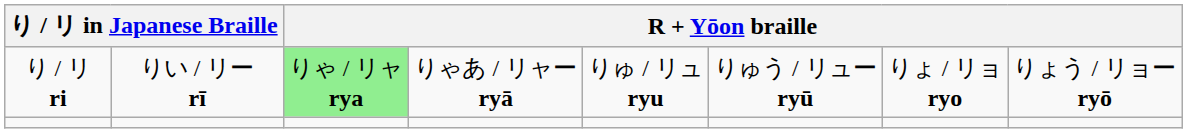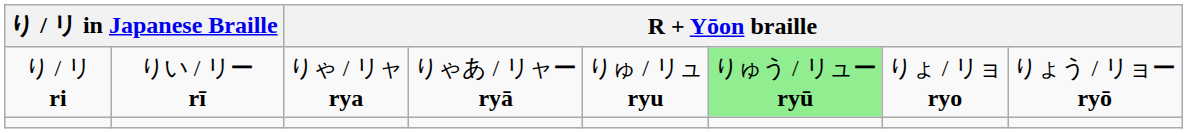り / リ ri | column 3: lightgreen background -> no background
り / リ ri | column 6: no background -> lightgreen background
